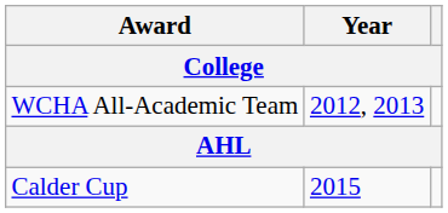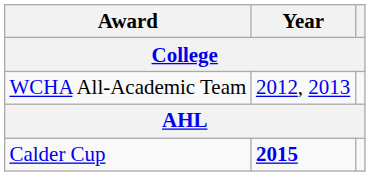Calder Cup | Year: normal -> bold
